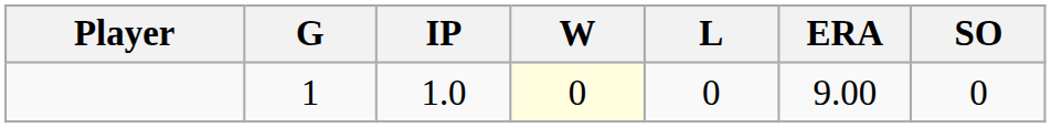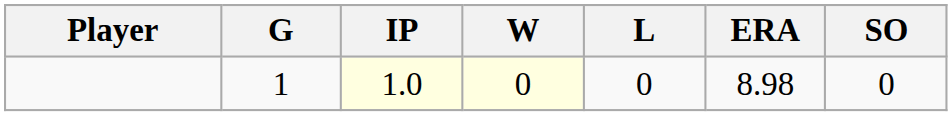row 2 | IP: no background -> lightyellow background
row 2 | ERA: 9.00 -> 8.98
